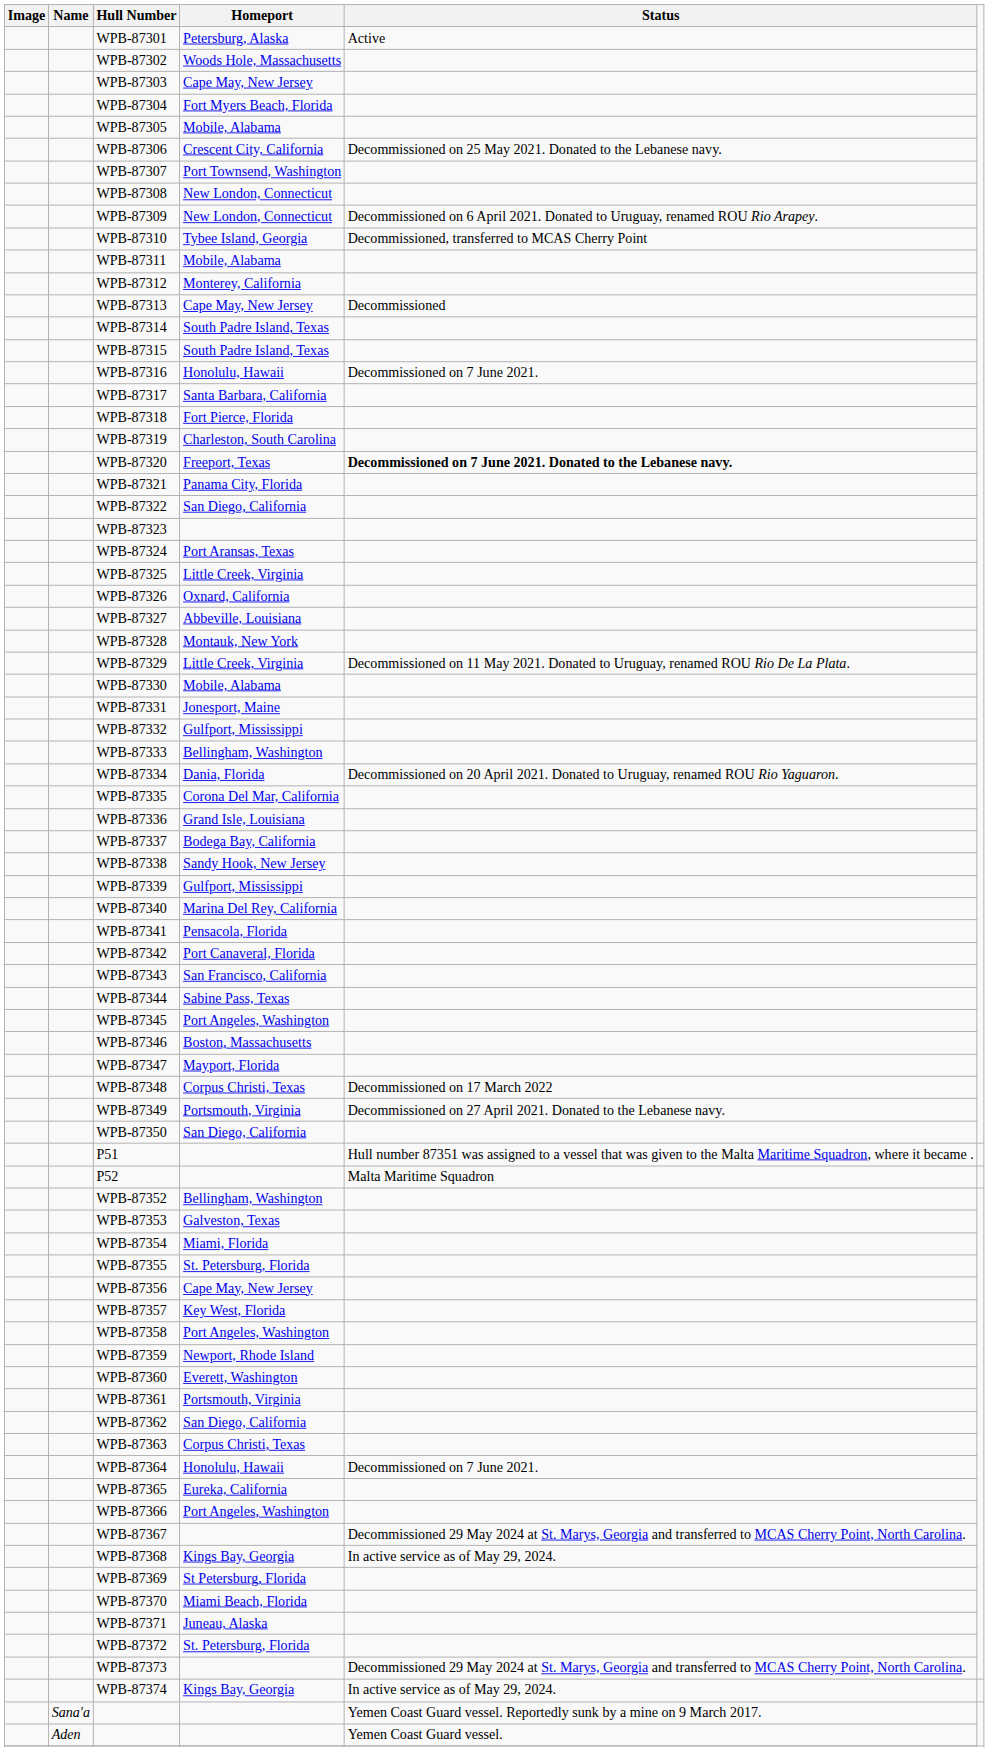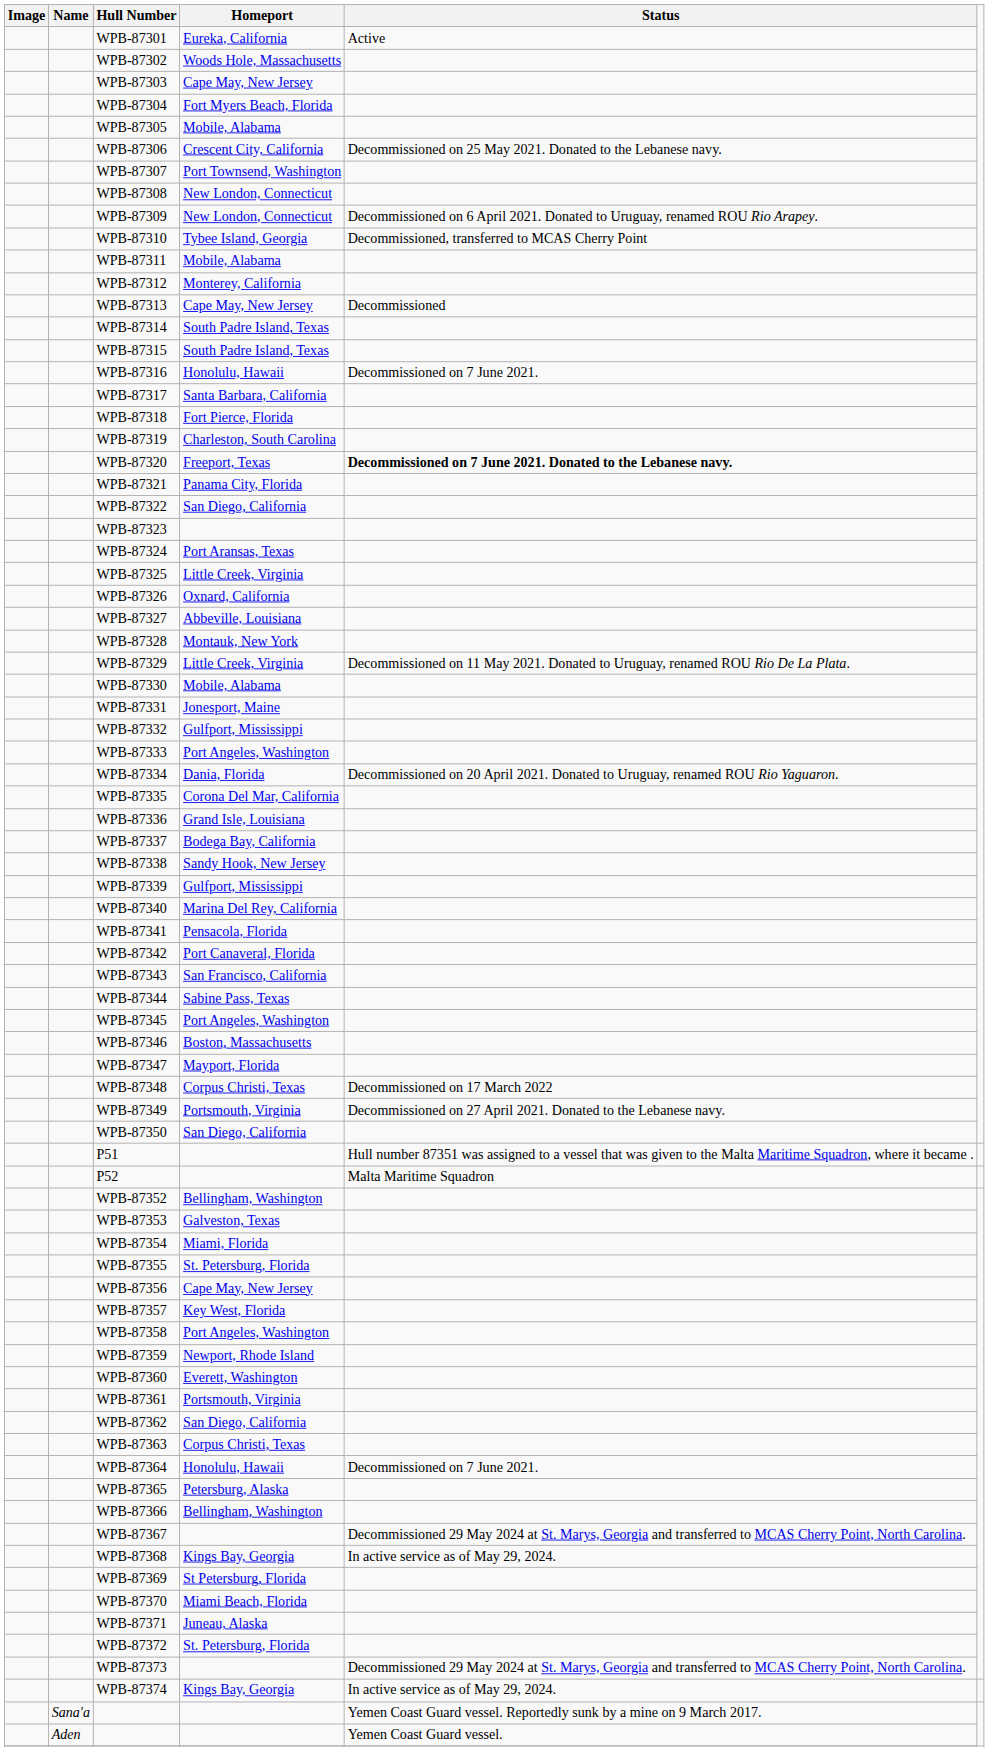WPB-87301 | Homeport: Petersburg, Alaska -> Eureka, California
WPB-87333 | Homeport: Bellingham, Washington -> Port Angeles, Washington
WPB-87365 | Homeport: Eureka, California -> Petersburg, Alaska
WPB-87366 | Homeport: Port Angeles, Washington -> Bellingham, Washington
